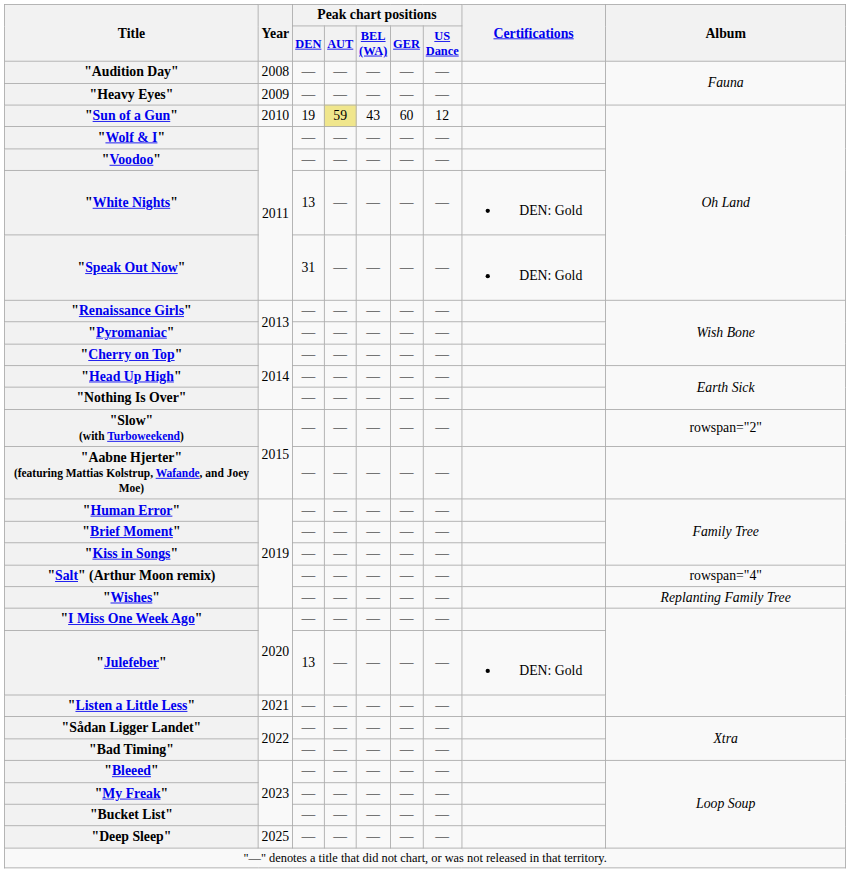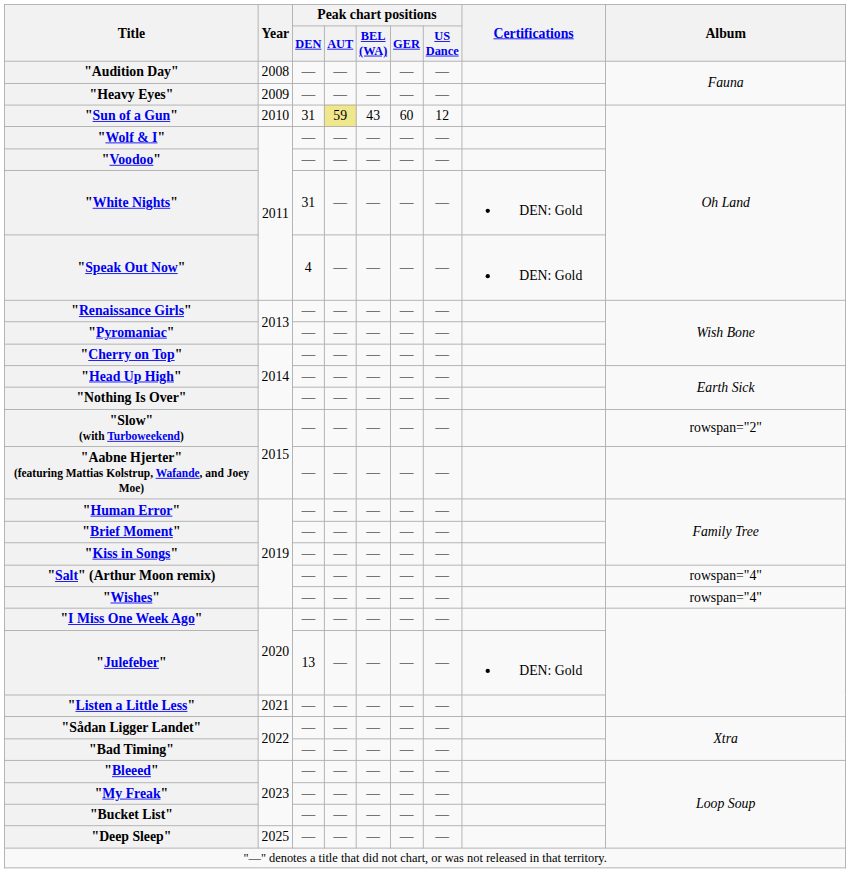"Sun of a Gun" | Peak chart positions / DEN: 19 -> 31
"White Nights" | Peak chart positions / DEN: 13 -> 31
"Speak Out Now" | Peak chart positions / DEN: 31 -> 4
"Wishes" | Album: Replanting Family Tree -> rowspan="4"
